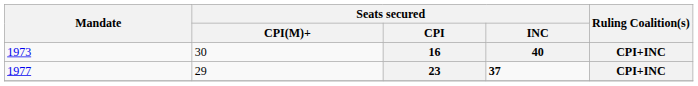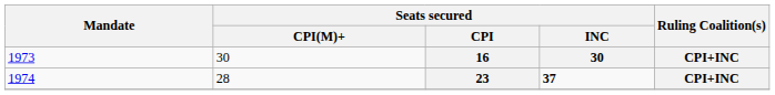16 | Seats secured / INC: 40 -> 30
23 | Mandate: 1977 -> 1974
23 | Seats secured / CPI(M)+: 29 -> 28
